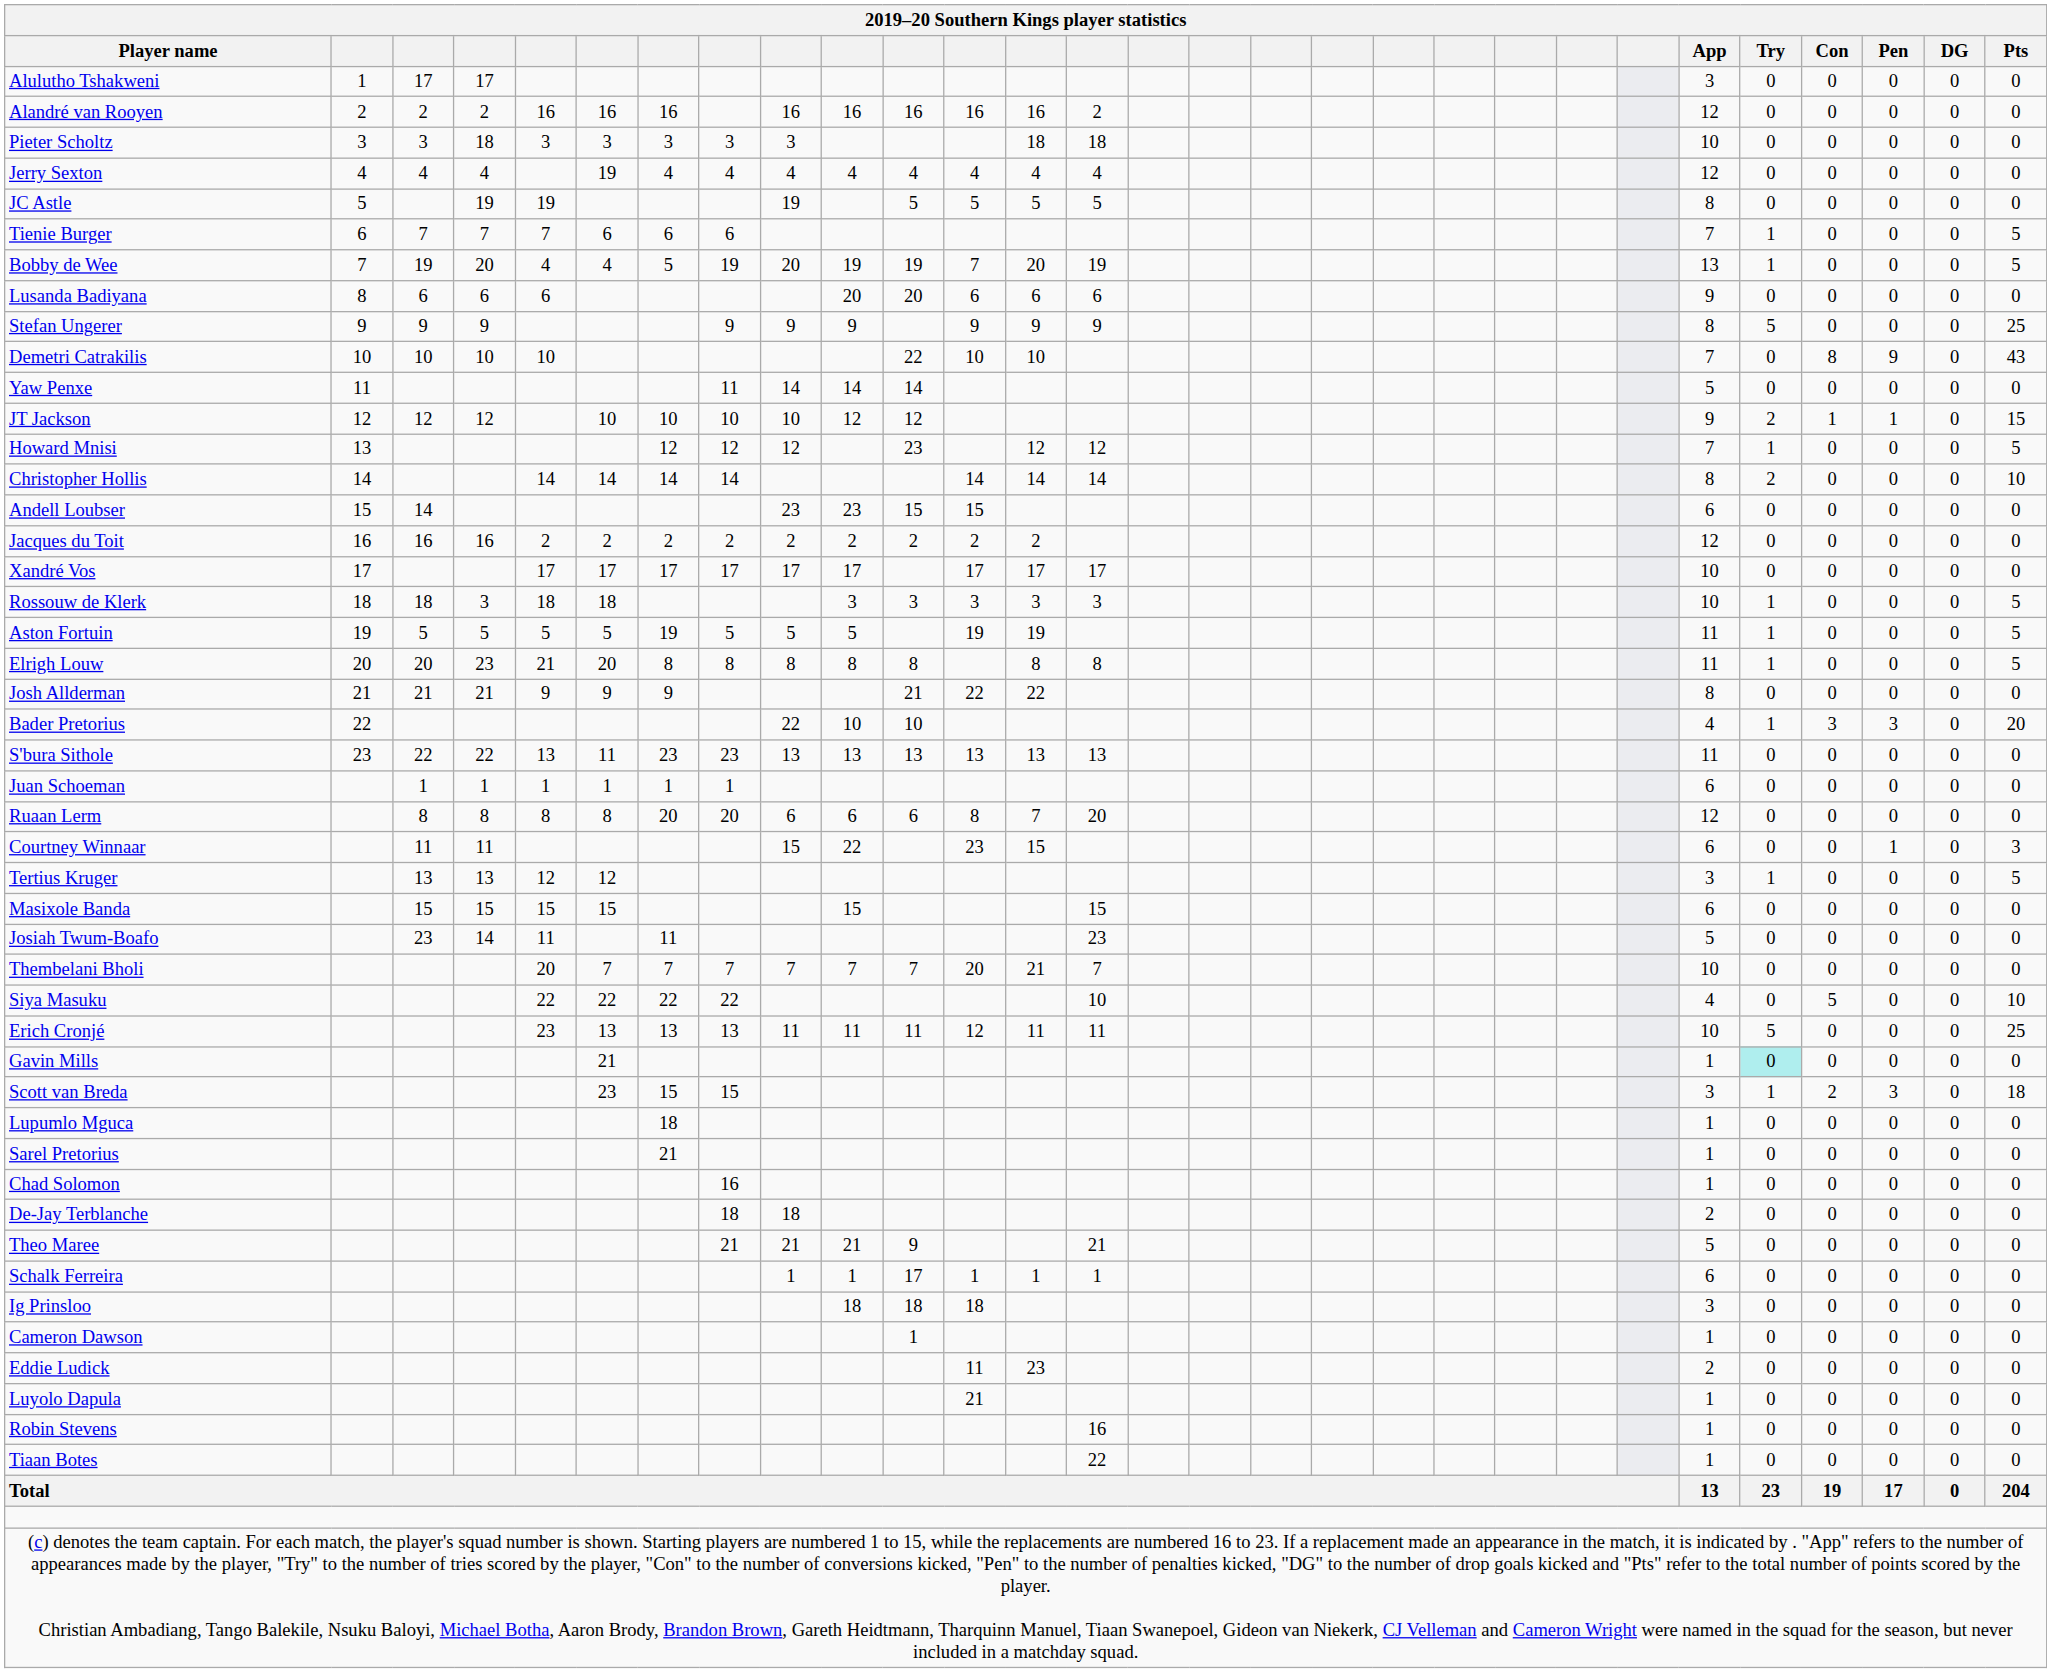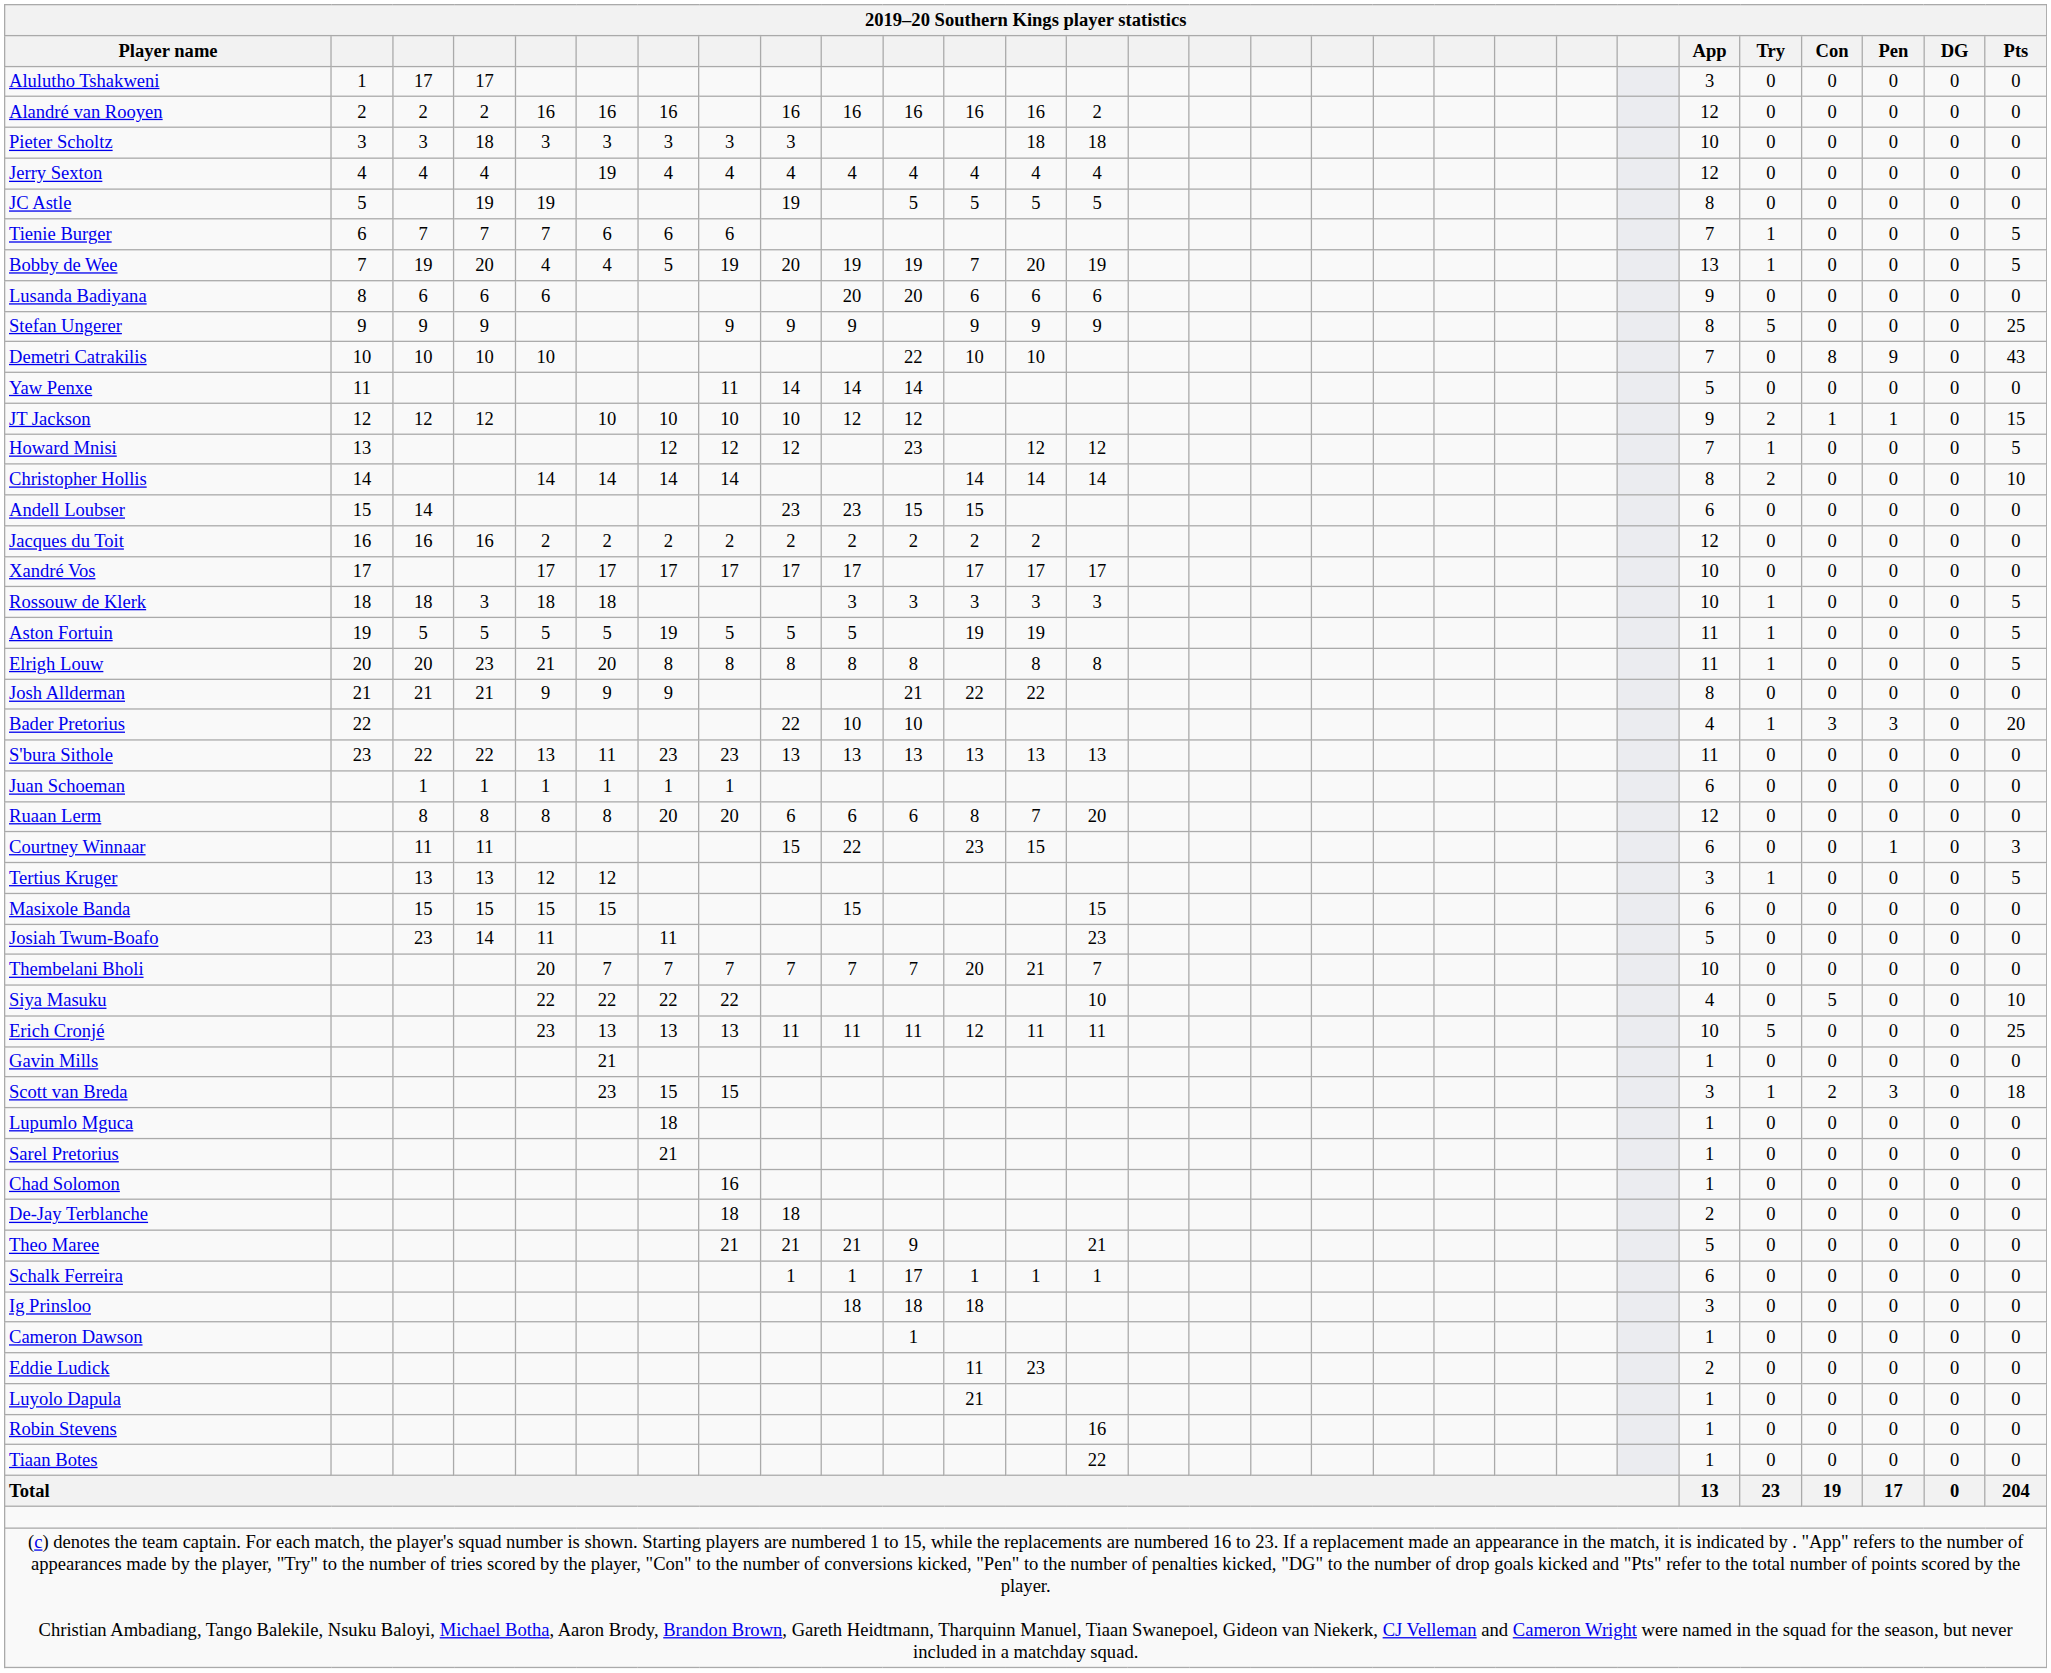Gavin Mills | Try: paleturquoise background -> no background
